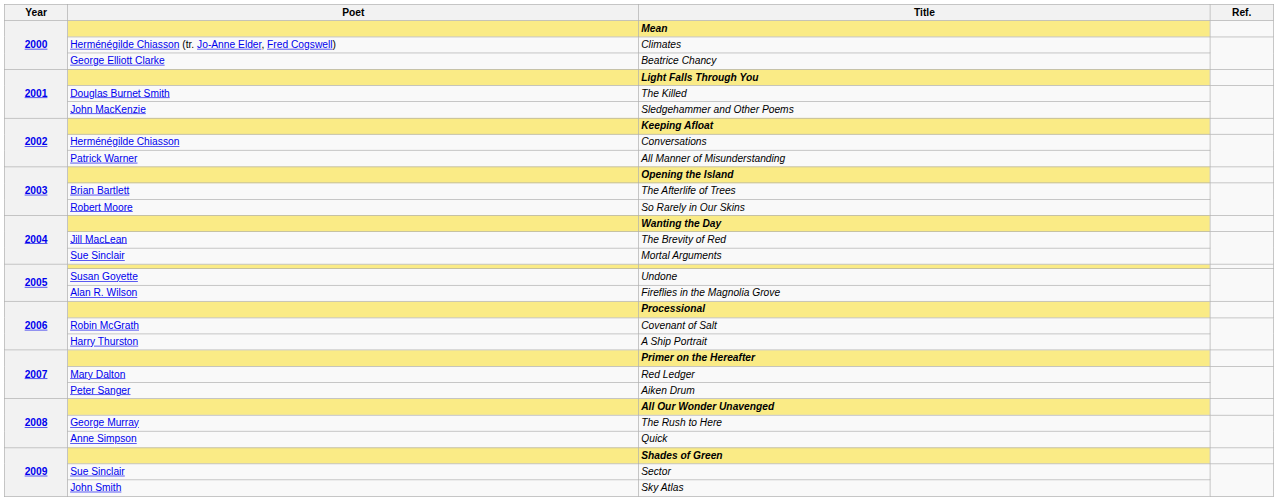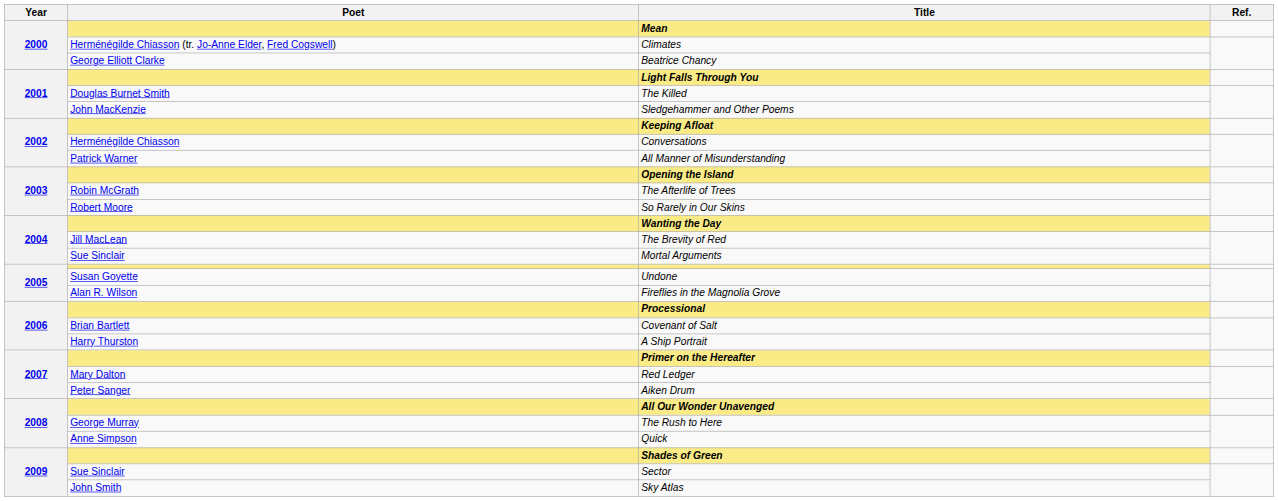The Afterlife of Trees | Poet: Brian Bartlett -> Robin McGrath
Covenant of Salt | Poet: Robin McGrath -> Brian Bartlett
